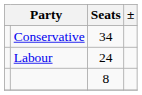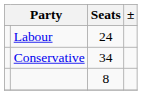rows swapped: Conservative <-> Labour
